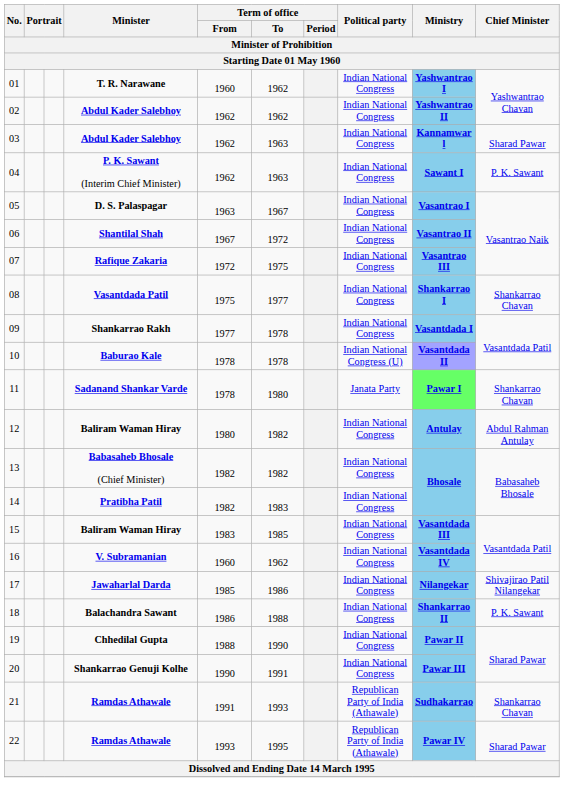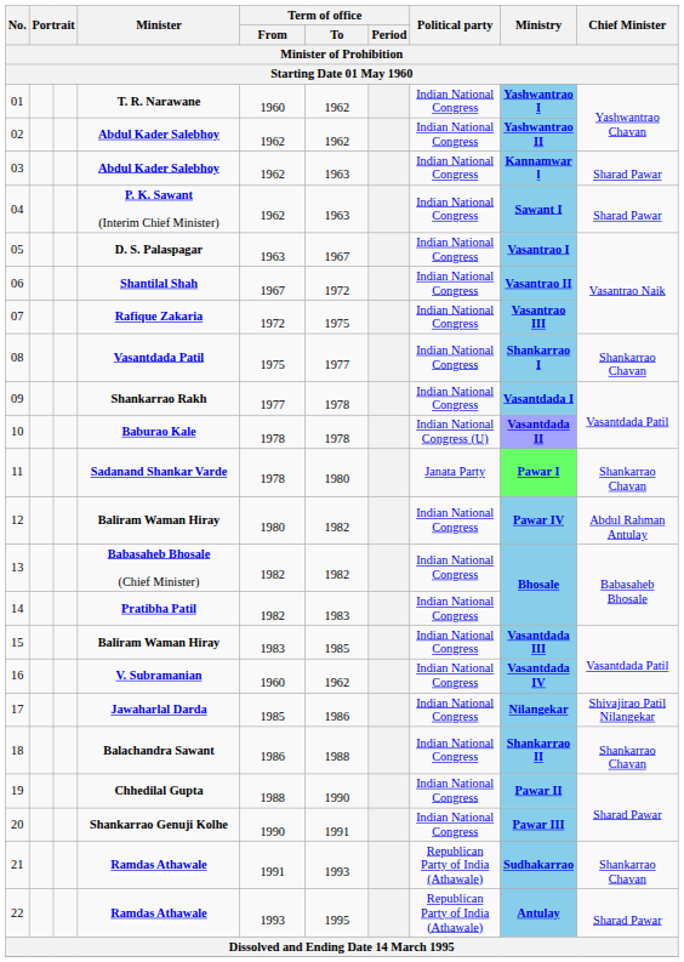04 | Chief Minister: P. K. Sawant -> Sharad Pawar
12 | Ministry: Antulay -> Pawar IV
18 | Chief Minister: P. K. Sawant -> Shankarrao Chavan
22 | Ministry: Pawar IV -> Antulay
